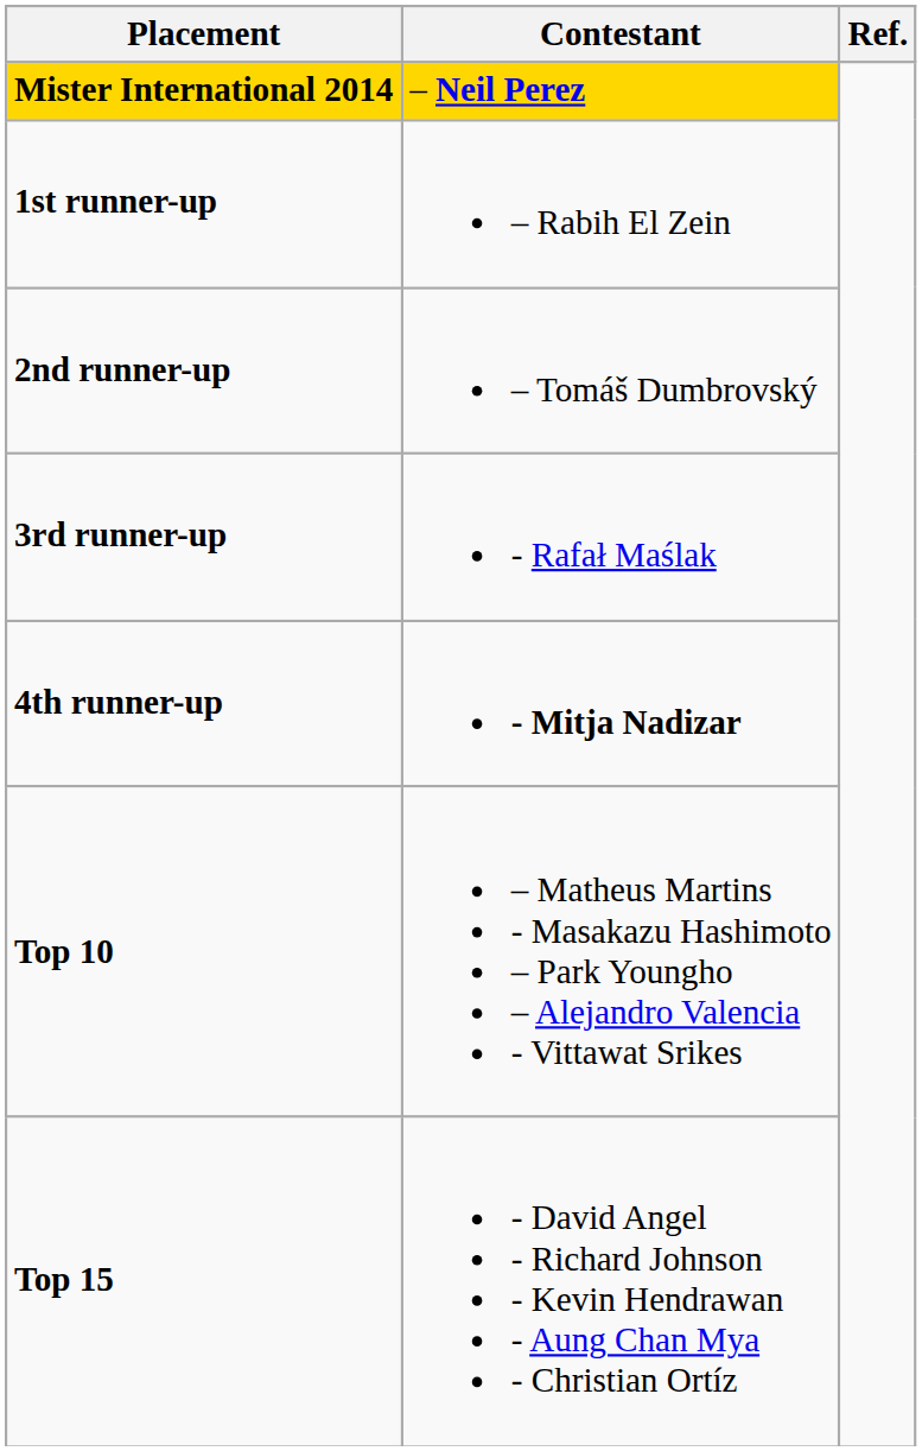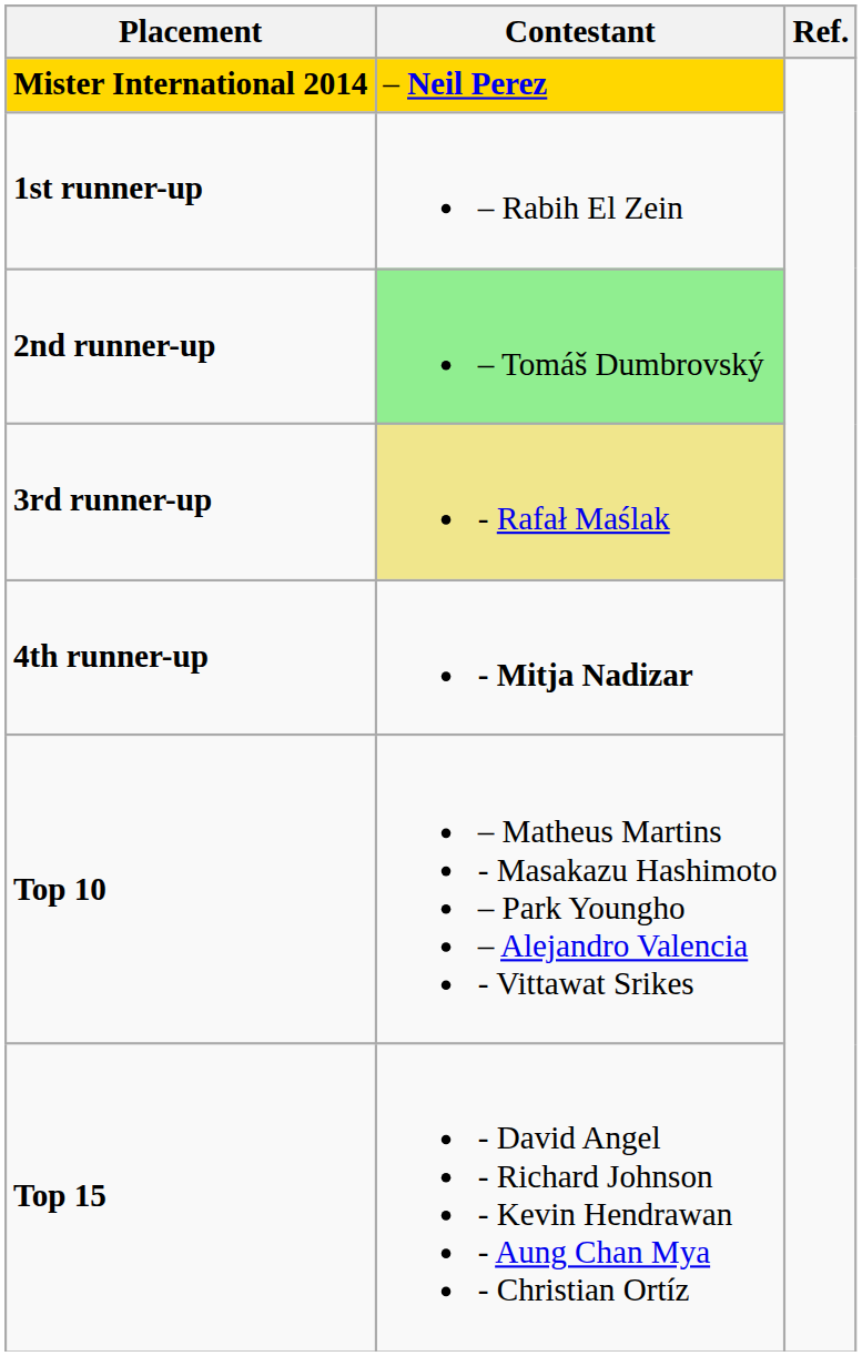2nd runner-up | Contestant: no background -> lightgreen background
3rd runner-up | Contestant: no background -> khaki background
